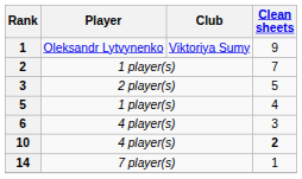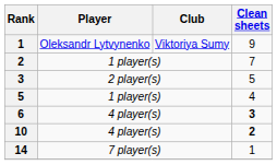6 | Clean sheets: normal -> bold
